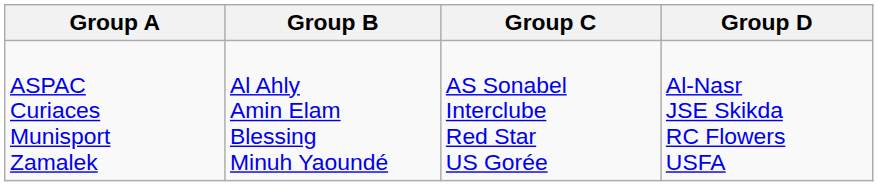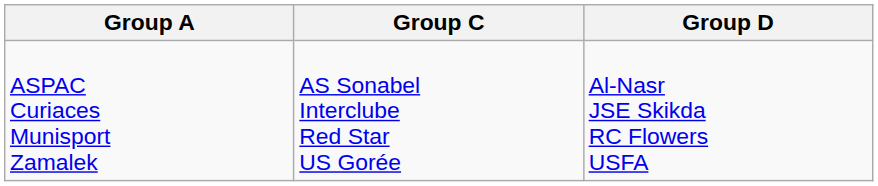- column: Group B | Al Ahly Amin Elam Blessing Minuh Yaoundé
